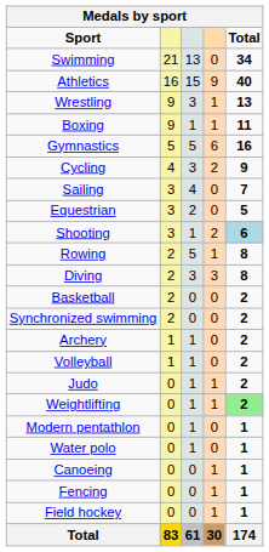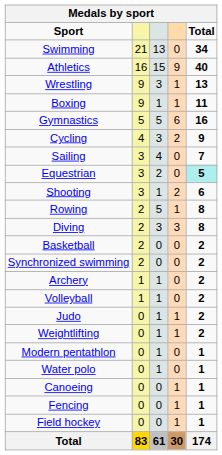Equestrian | Total: no background -> paleturquoise background
Shooting | Total: lightblue background -> no background
Weightlifting | Total: lightgreen background -> no background
